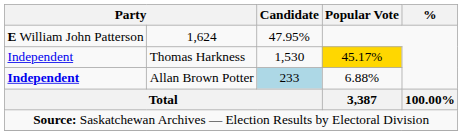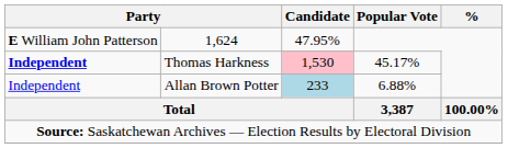Thomas Harkness | column 1: normal -> bold
Thomas Harkness | Candidate: no background -> pink background
Thomas Harkness | Popular Vote: gold background -> no background
Allan Brown Potter | column 1: bold -> normal
